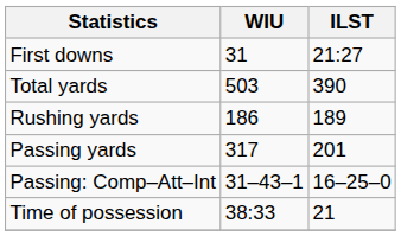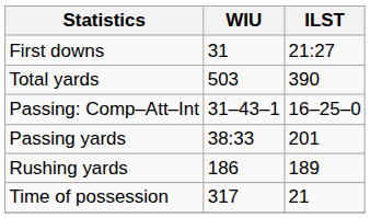rows swapped: Rushing yards <-> Passing: Comp–Att–Int
Passing yards | WIU: 317 -> 38:33
Time of possession | WIU: 38:33 -> 317
